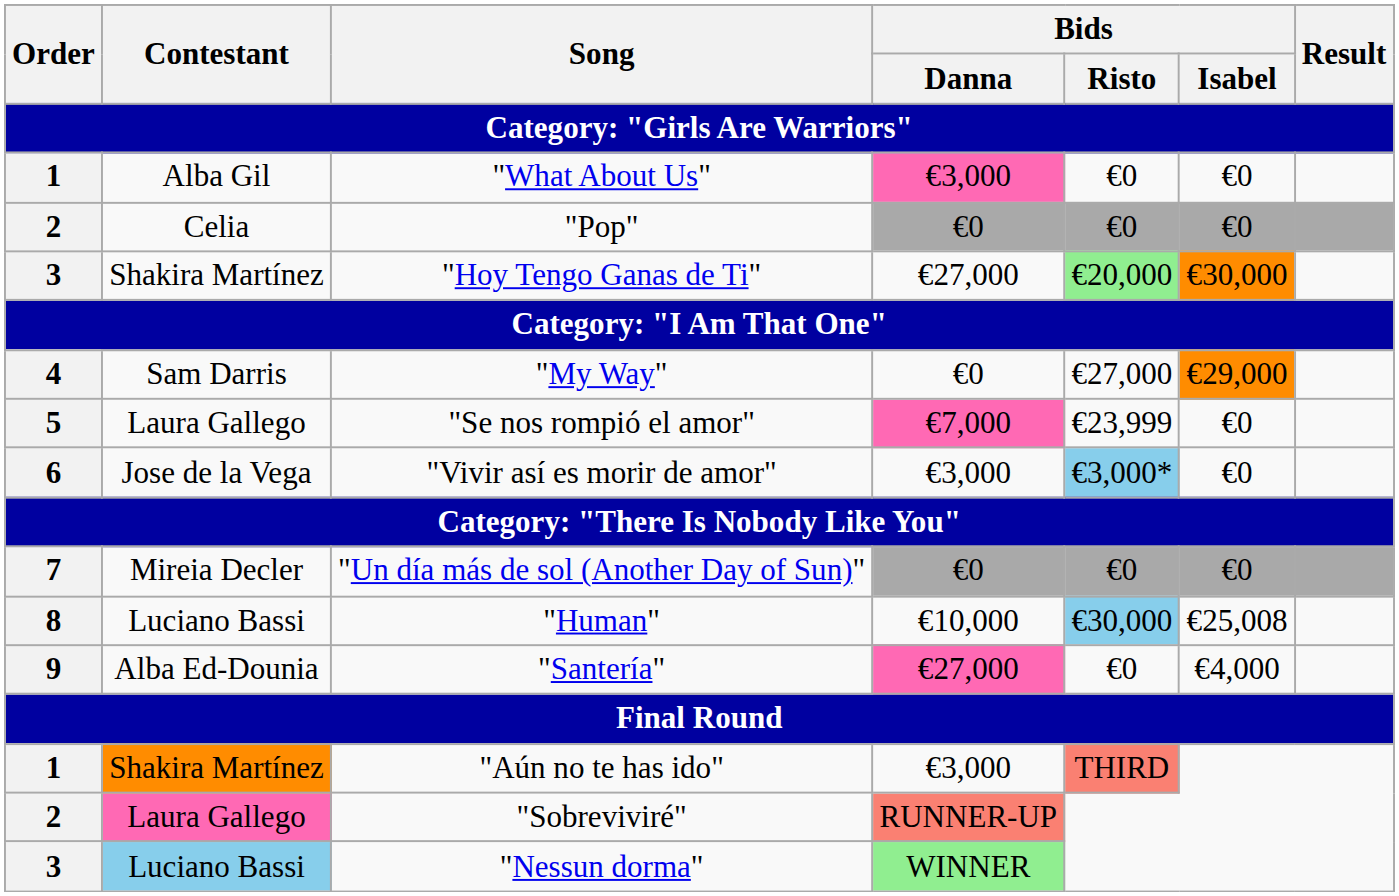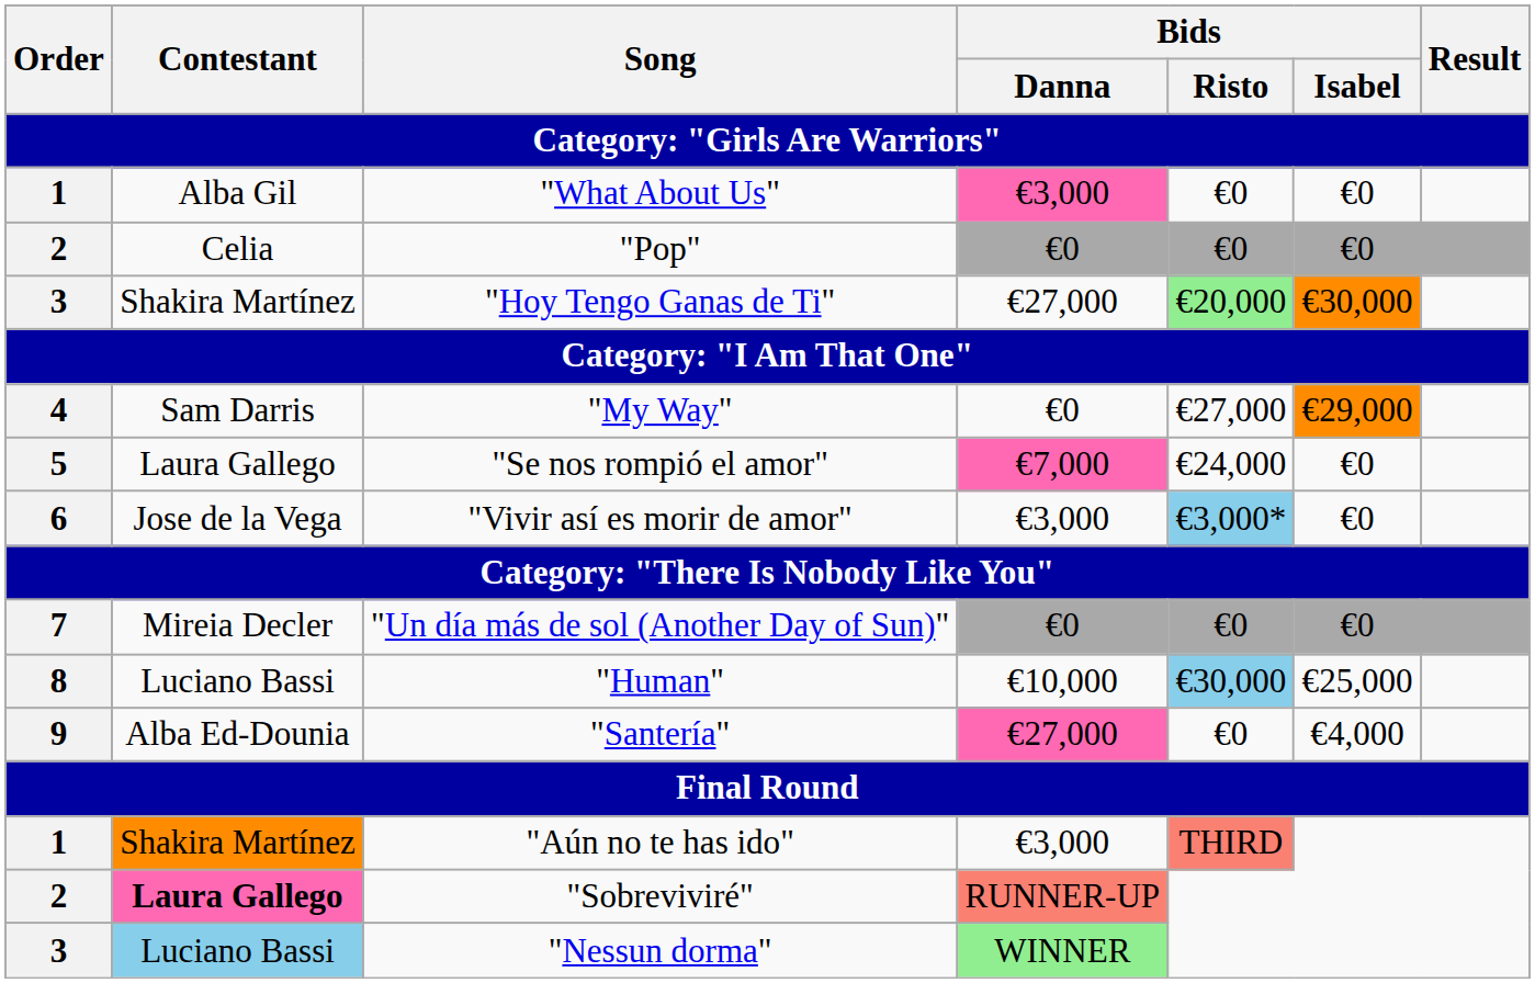"Se nos rompió el amor" | Bids / Risto: €23,999 -> €24,000
"Human" | Bids / Isabel: €25,008 -> €25,000
"Sobreviviré" | Contestant: normal -> bold
